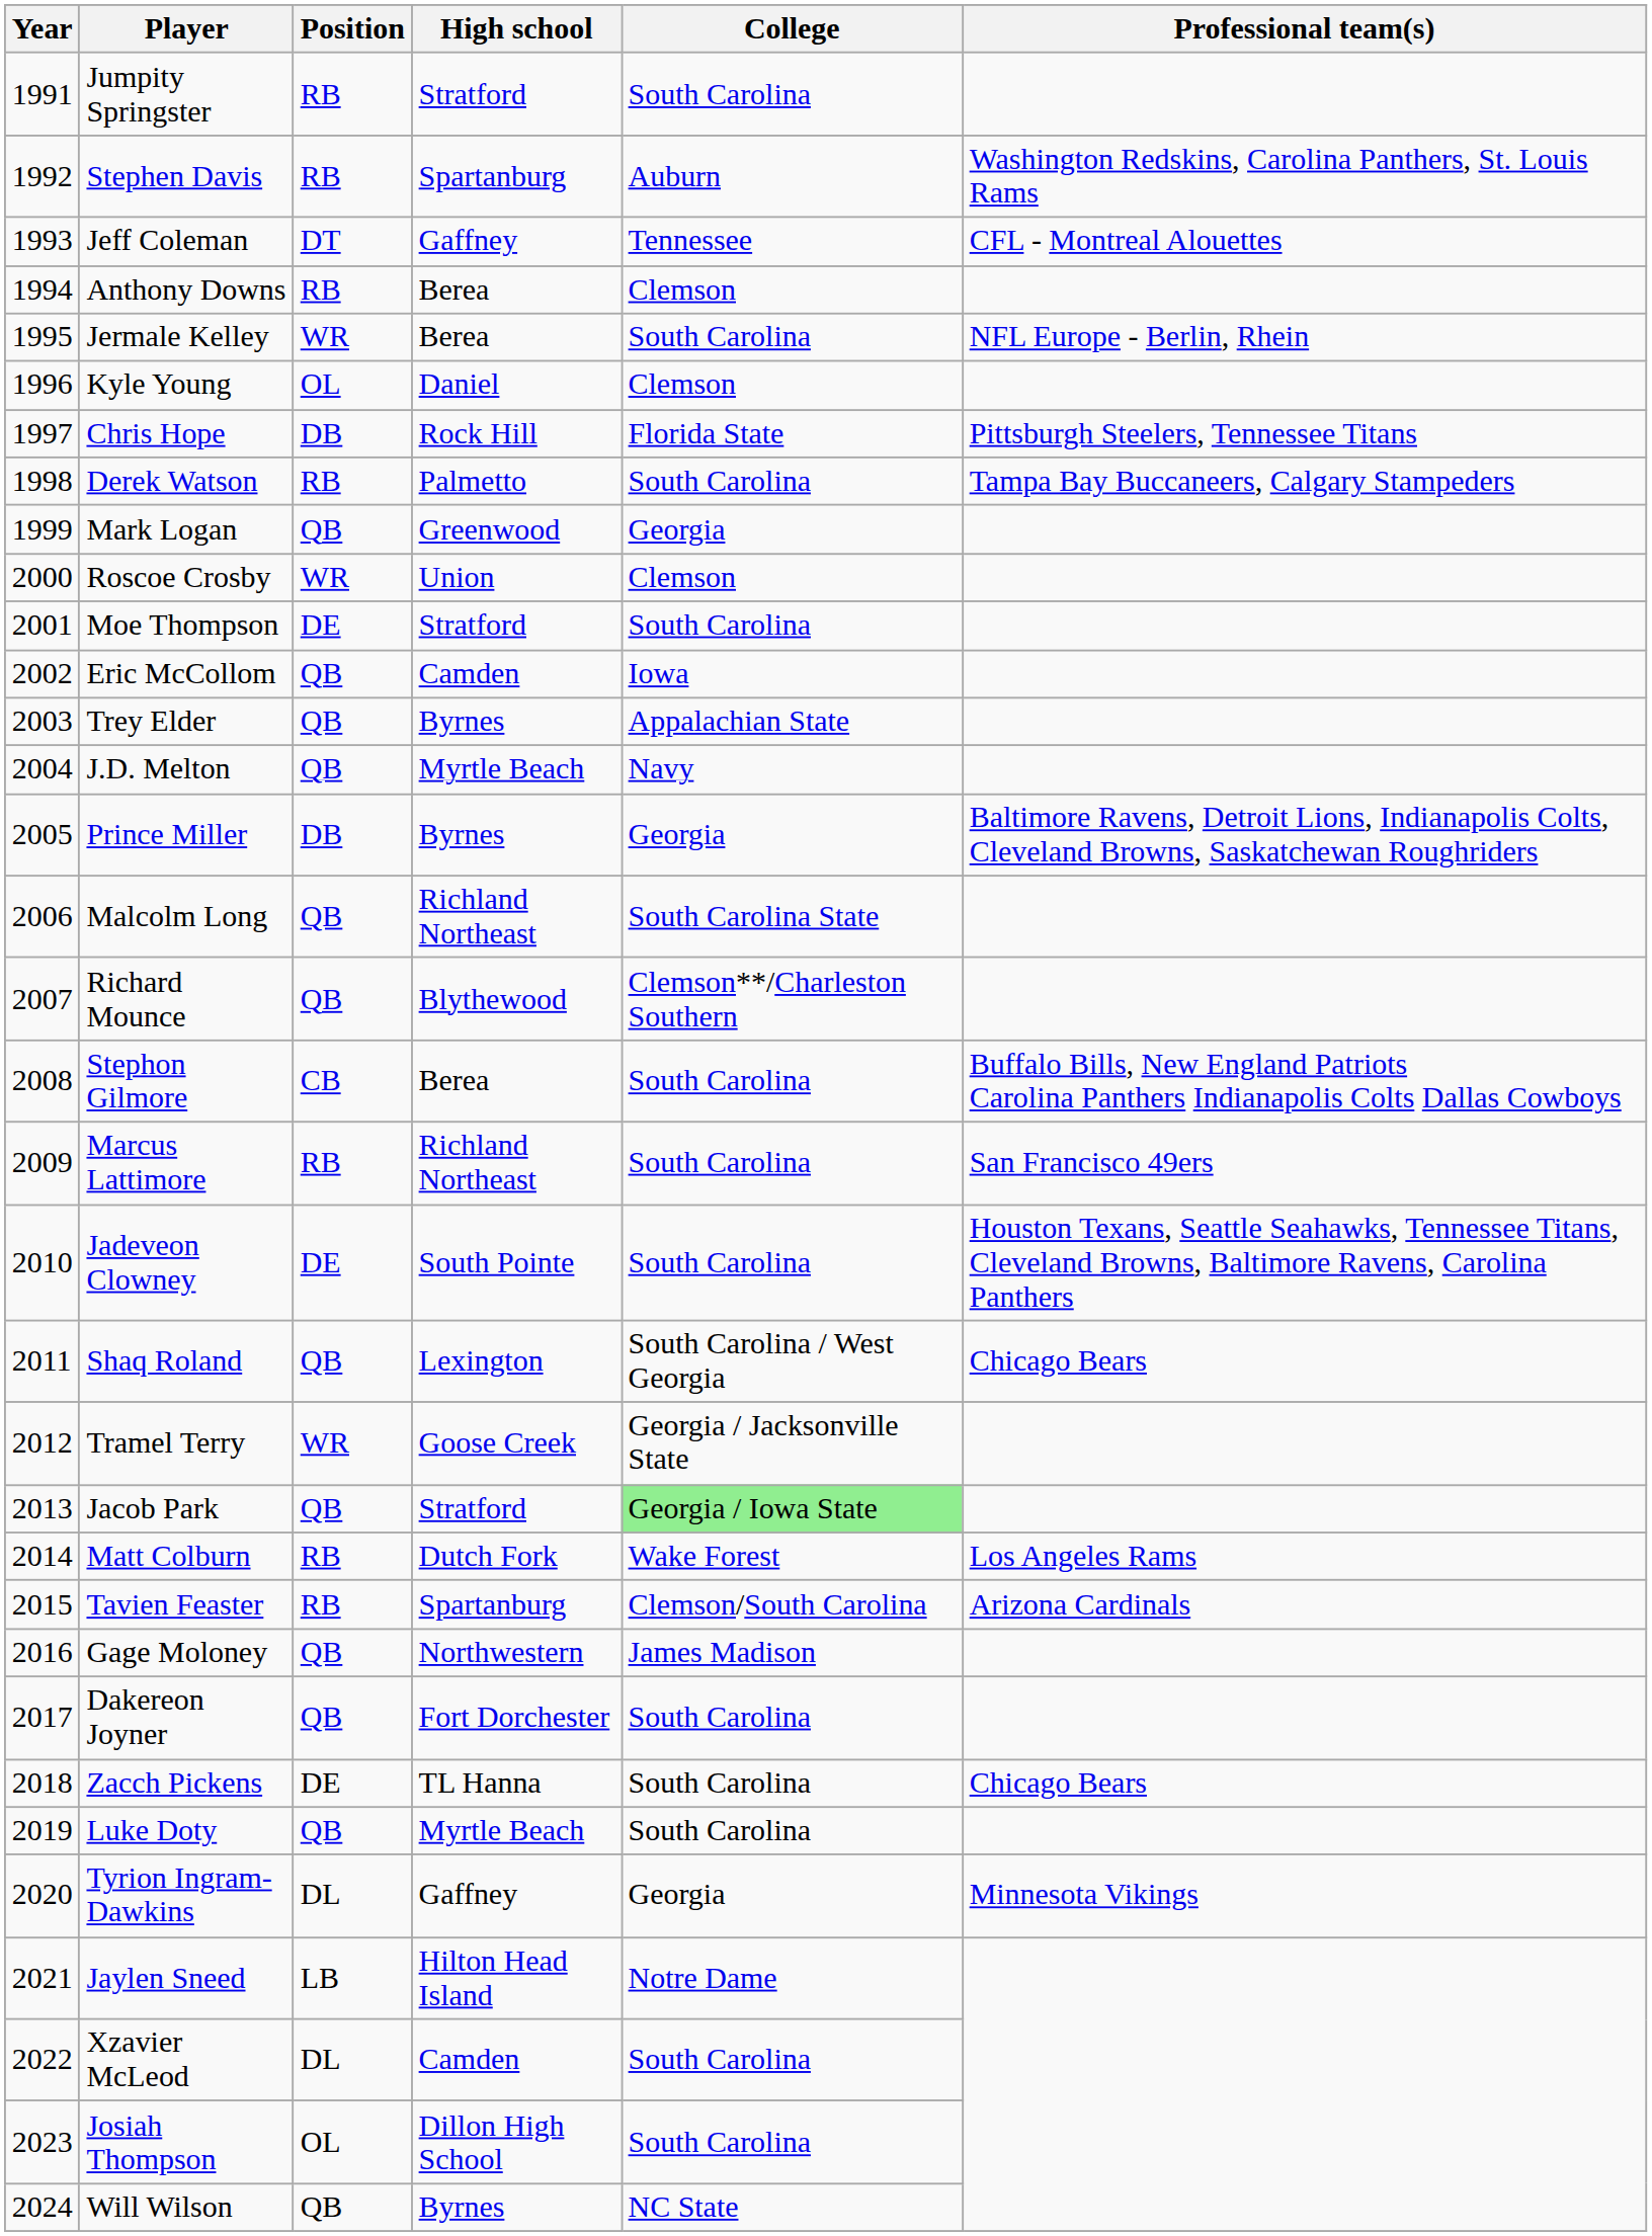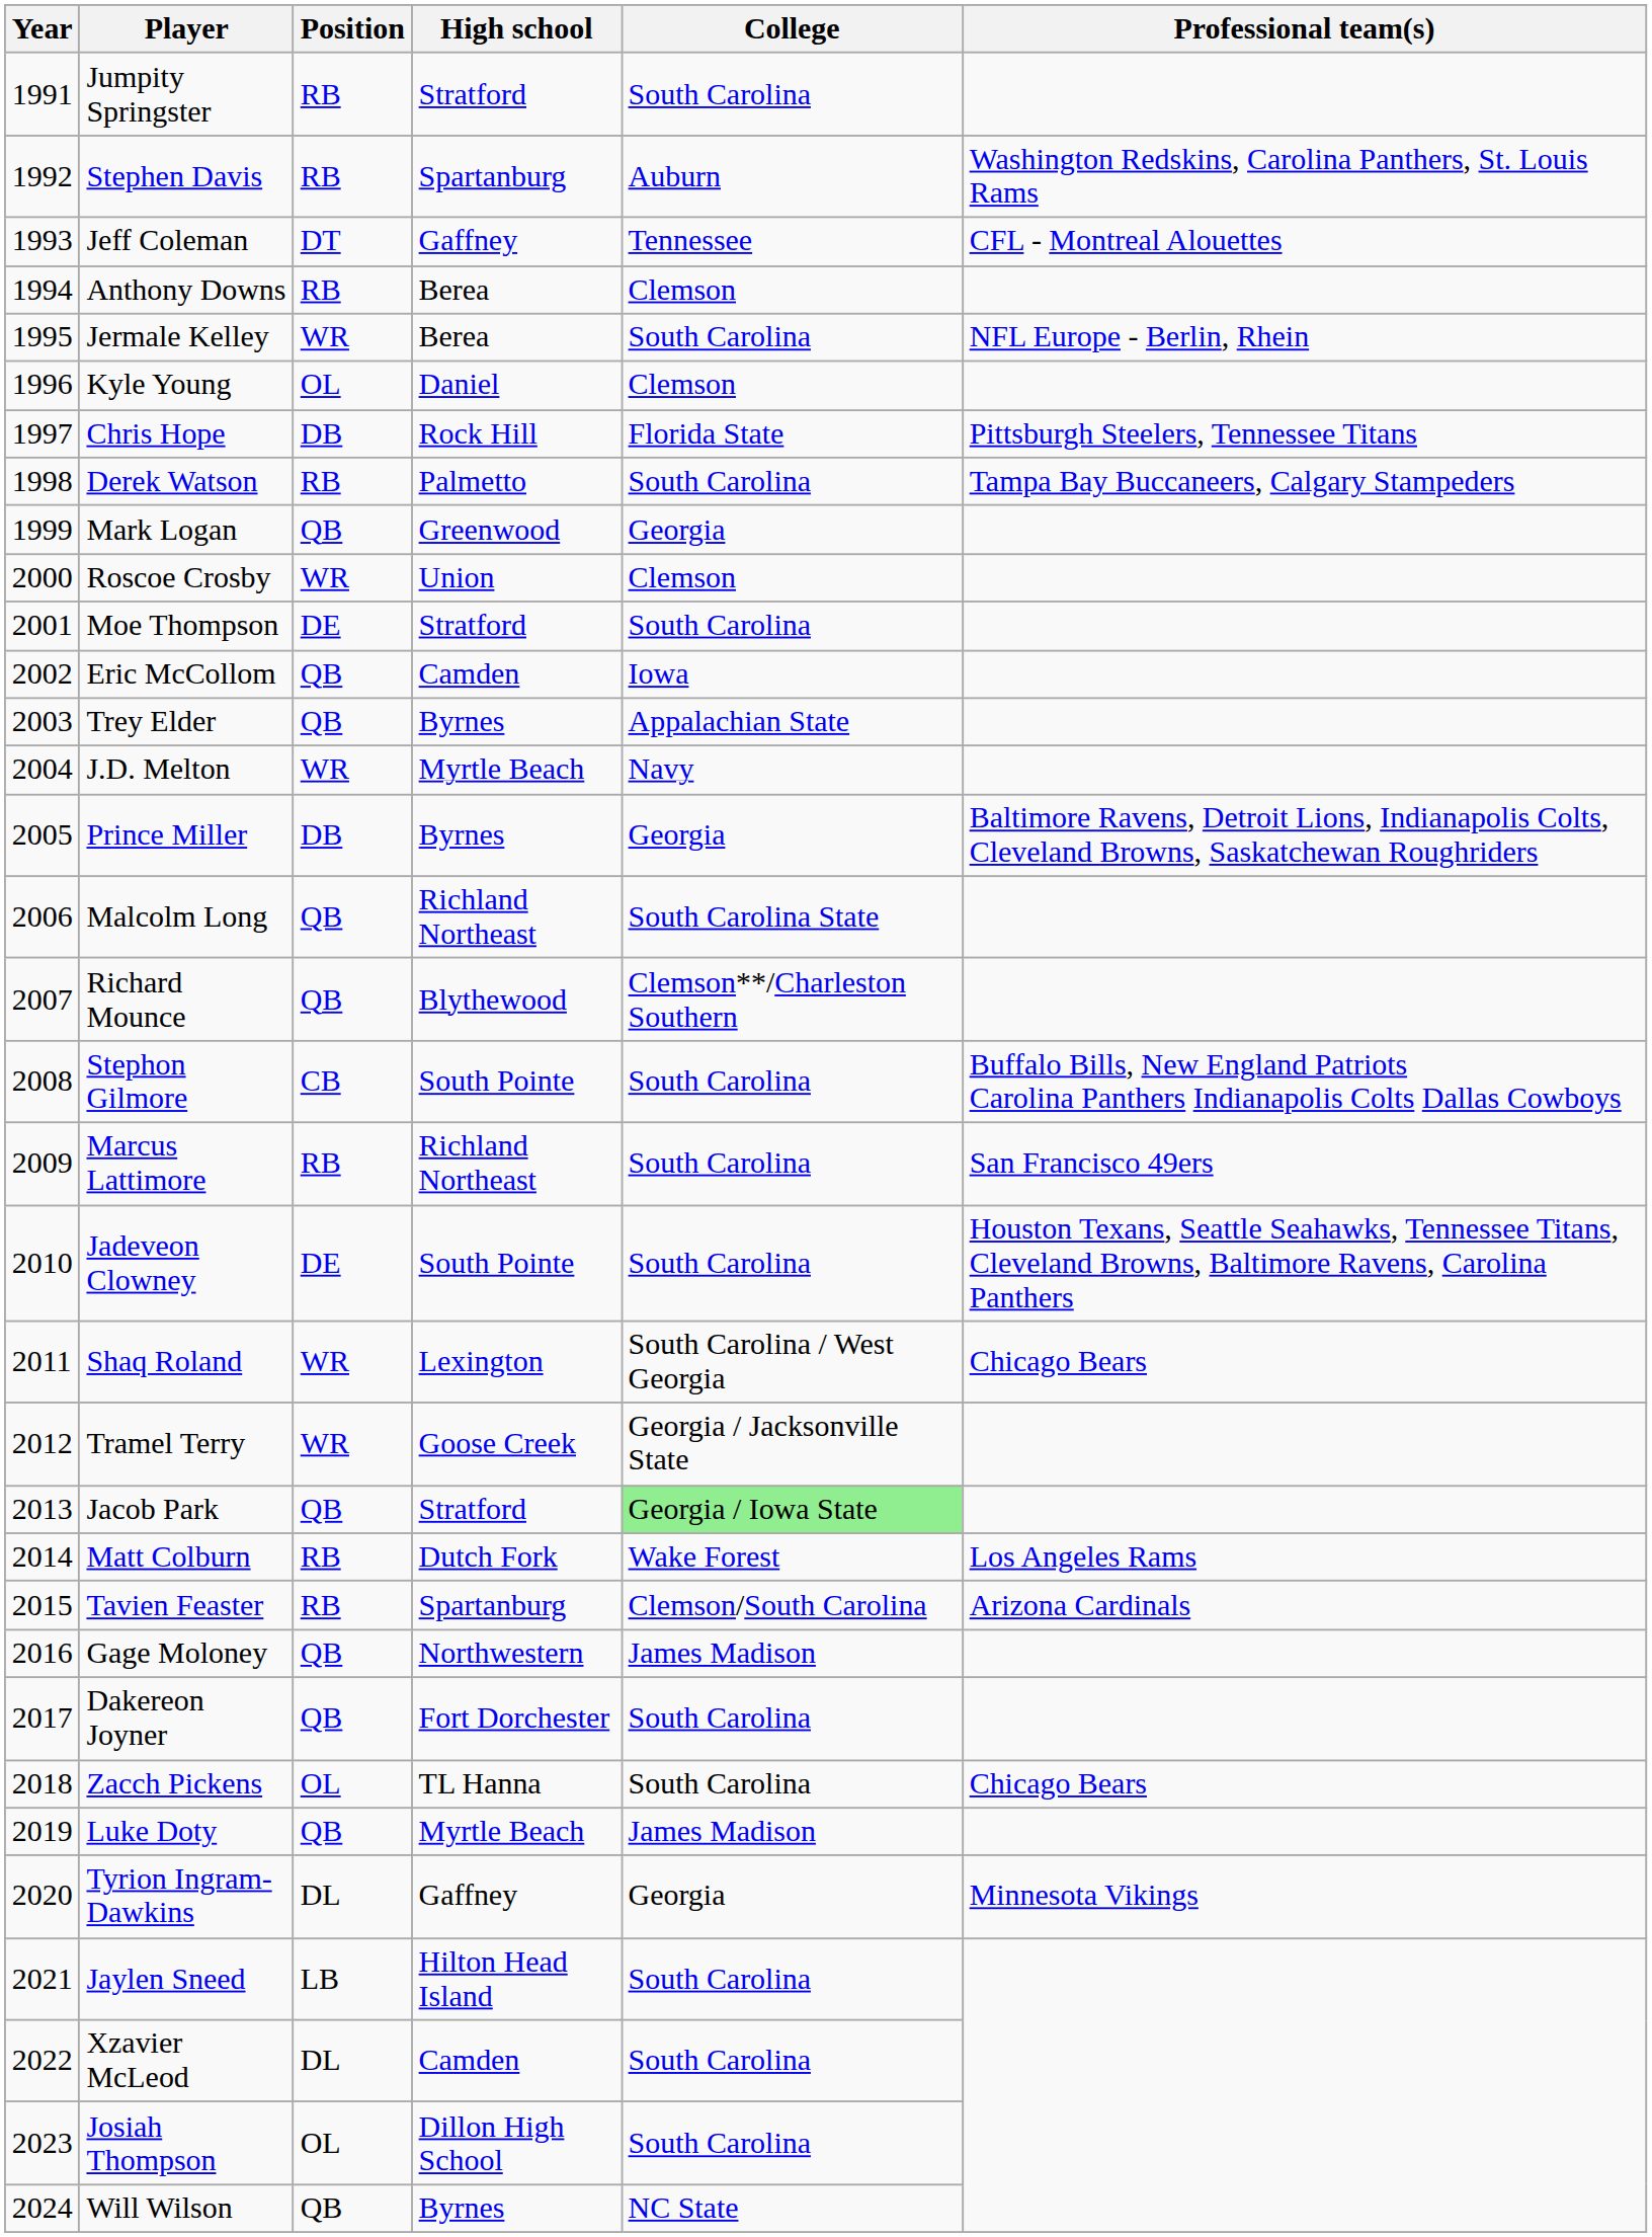J.D. Melton | Position: QB -> WR
Stephon Gilmore | High school: Berea -> South Pointe
Shaq Roland | Position: QB -> WR
Zacch Pickens | Position: DE -> OL
Luke Doty | College: South Carolina -> James Madison
Jaylen Sneed | College: Notre Dame -> South Carolina
